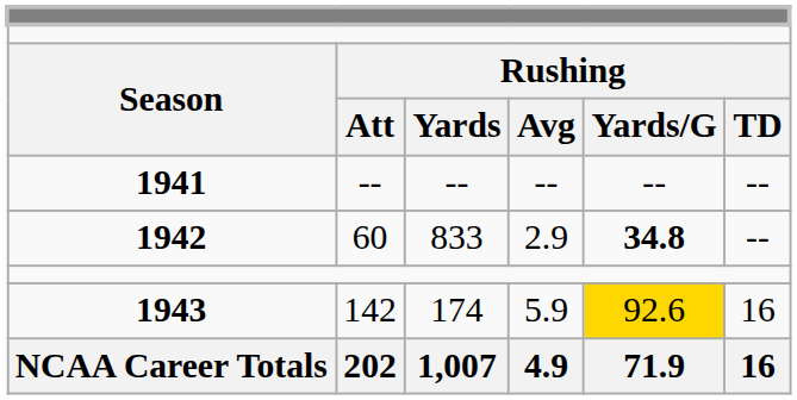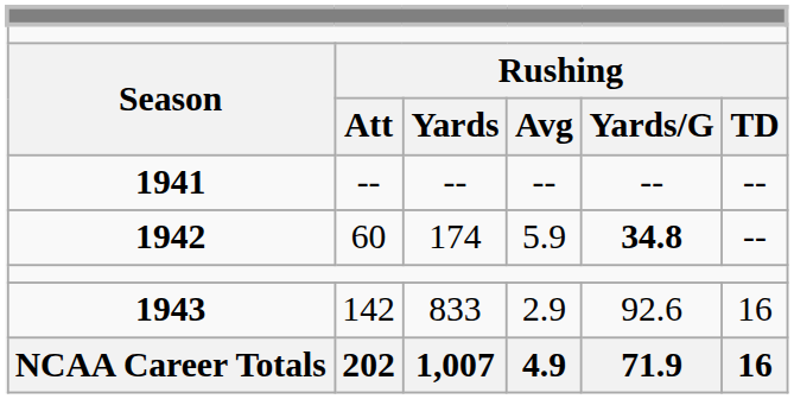1942 | column 3: 833 -> 174
1942 | column 4: 2.9 -> 5.9
1943 | column 3: 174 -> 833
1943 | column 4: 5.9 -> 2.9
1943 | column 5: gold background -> no background
